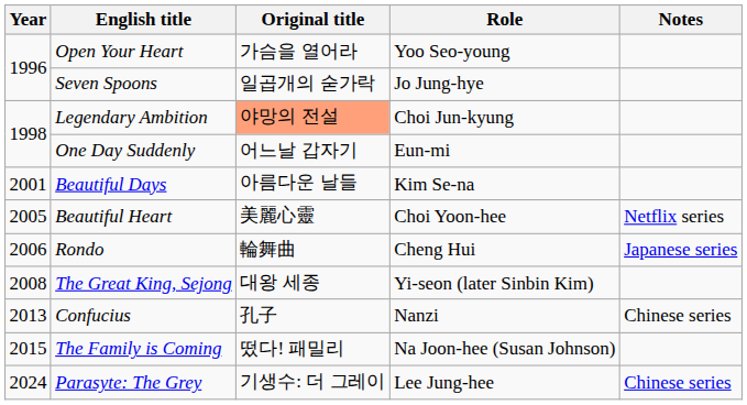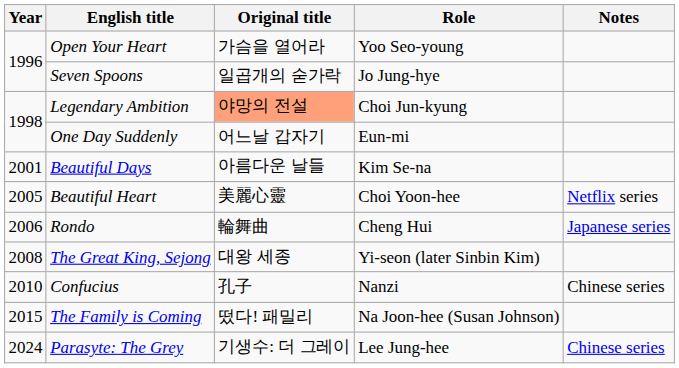Confucius | Year: 2013 -> 2010
